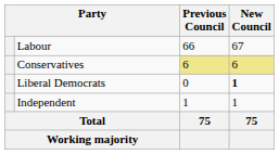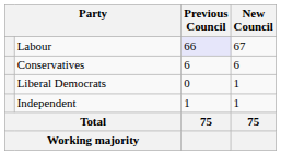Labour | Previous Council: no background -> lavender background
Conservatives | Previous Council: khaki background -> no background
Conservatives | New Council: khaki background -> no background
Liberal Democrats | New Council: bold -> normal
